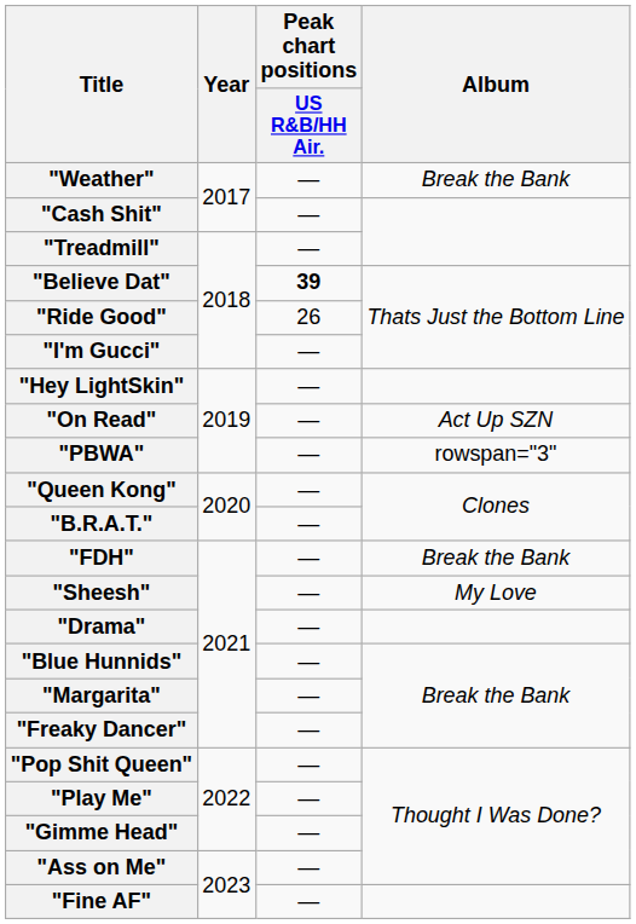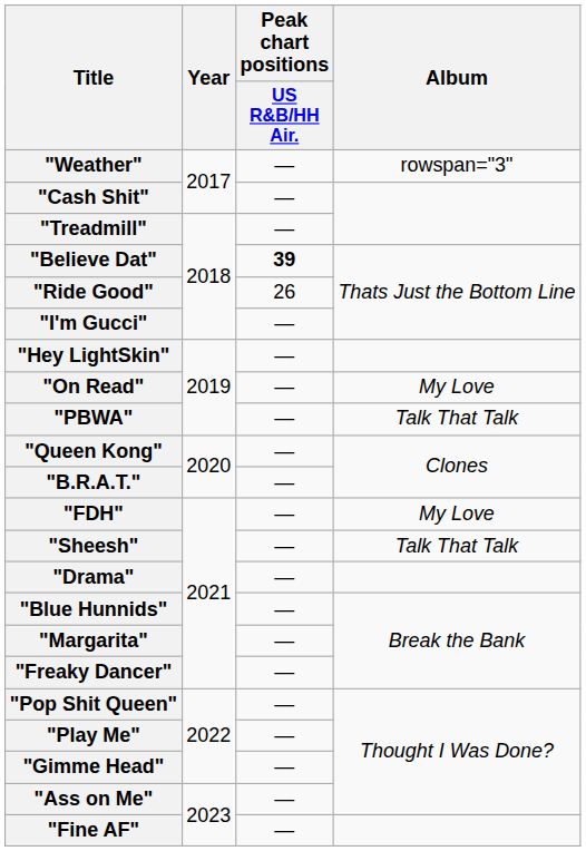"Weather" | Album: Break the Bank -> rowspan="3"
"On Read" | Album: Act Up SZN -> My Love
"PBWA" | Album: rowspan="3" -> Talk That Talk
"FDH" | Album: Break the Bank -> My Love
"Sheesh" | Album: My Love -> Talk That Talk
